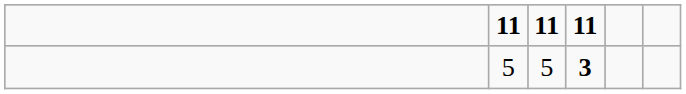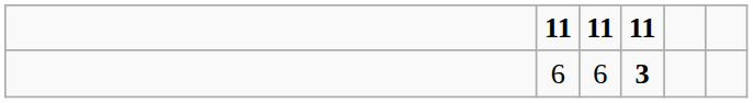row 2 | column 2: 5 -> 6
row 2 | column 3: 5 -> 6
